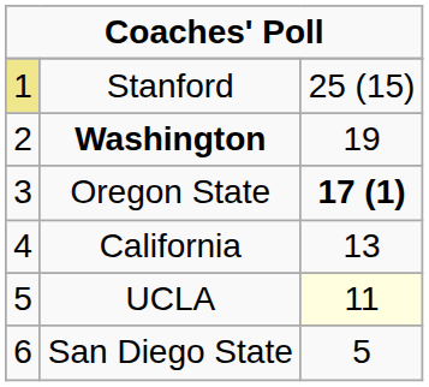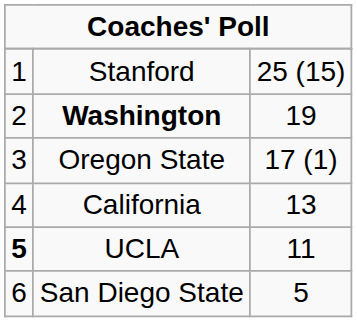Stanford | column 1: khaki background -> no background
Oregon State | column 3: bold -> normal
UCLA | column 1: normal -> bold
UCLA | column 3: lightyellow background -> no background
